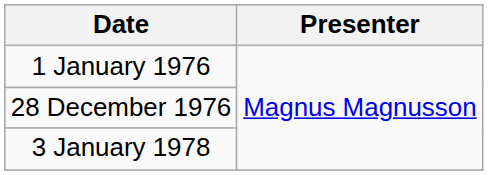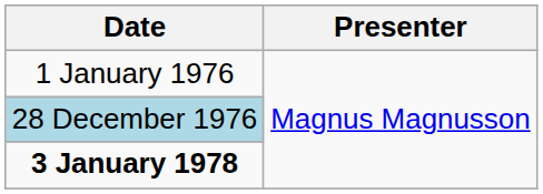28 December 1976 | Date: no background -> lightblue background
3 January 1978 | Date: normal -> bold
